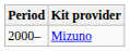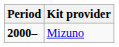Mizuno | Period: normal -> bold
